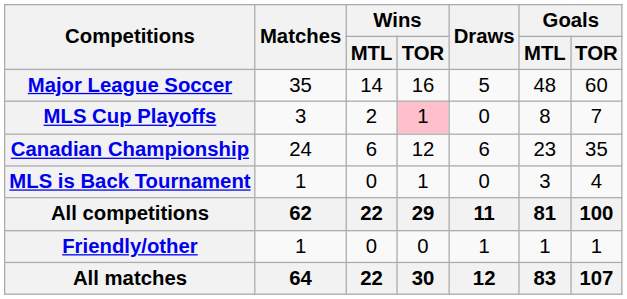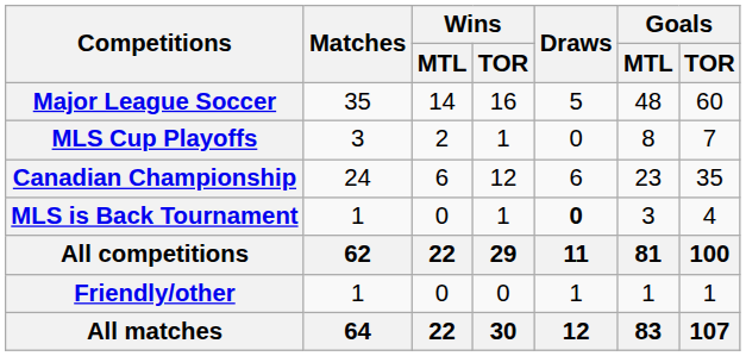MLS Cup Playoffs | Wins / TOR: pink background -> no background
MLS is Back Tournament | Draws: normal -> bold
